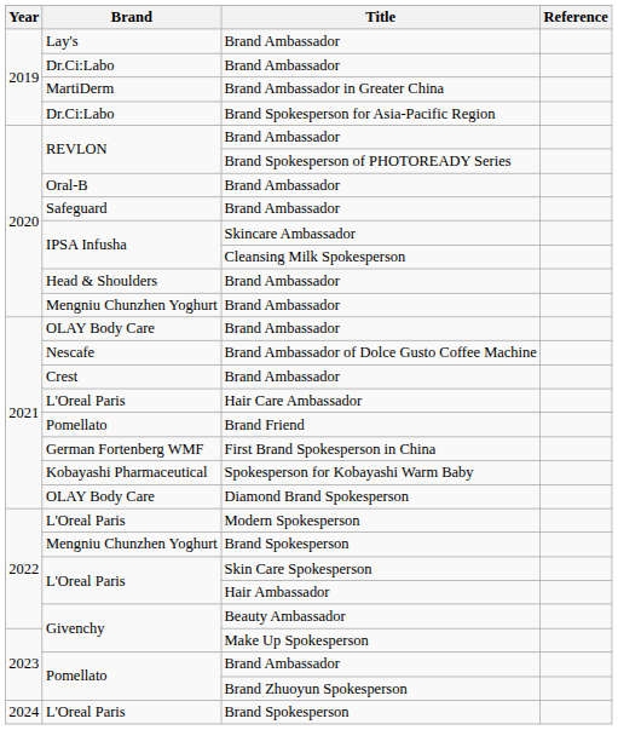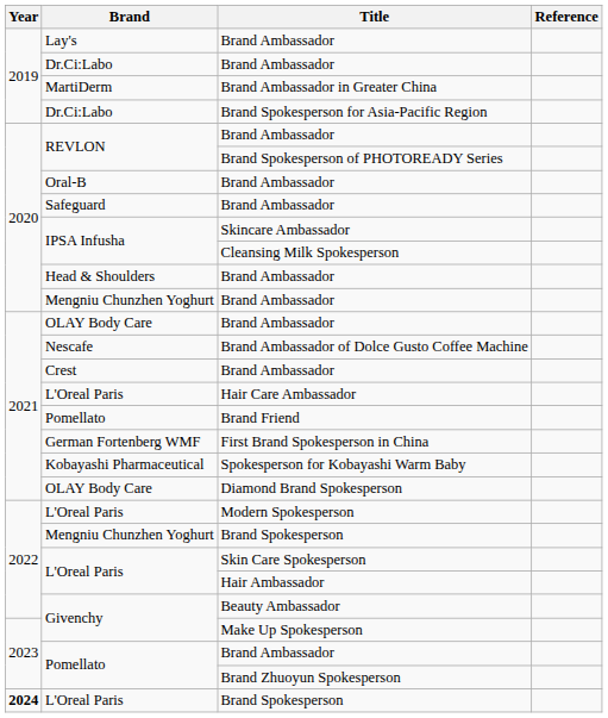L'Oreal Paris / Brand Spokesperson | Year: normal -> bold
